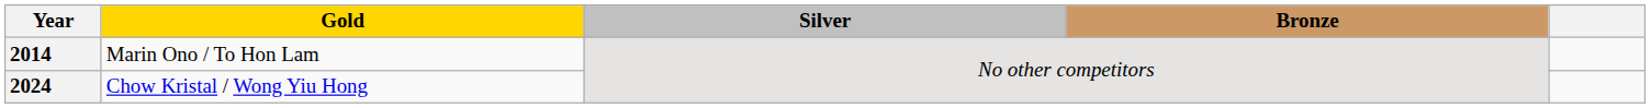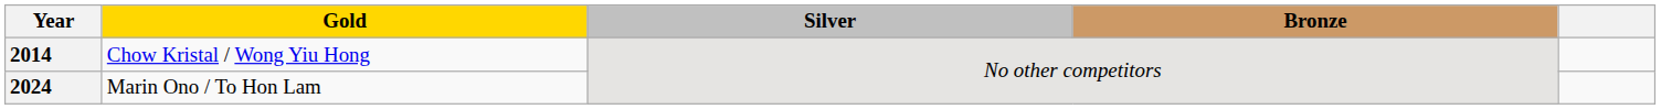2014 | Gold: Marin Ono / To Hon Lam -> Chow Kristal / Wong Yiu Hong
2024 | Gold: Chow Kristal / Wong Yiu Hong -> Marin Ono / To Hon Lam
